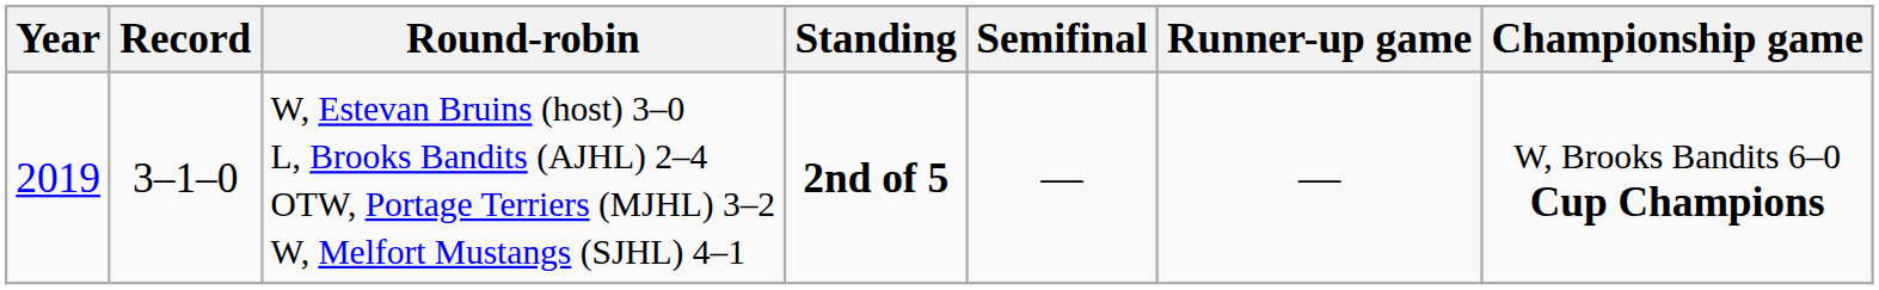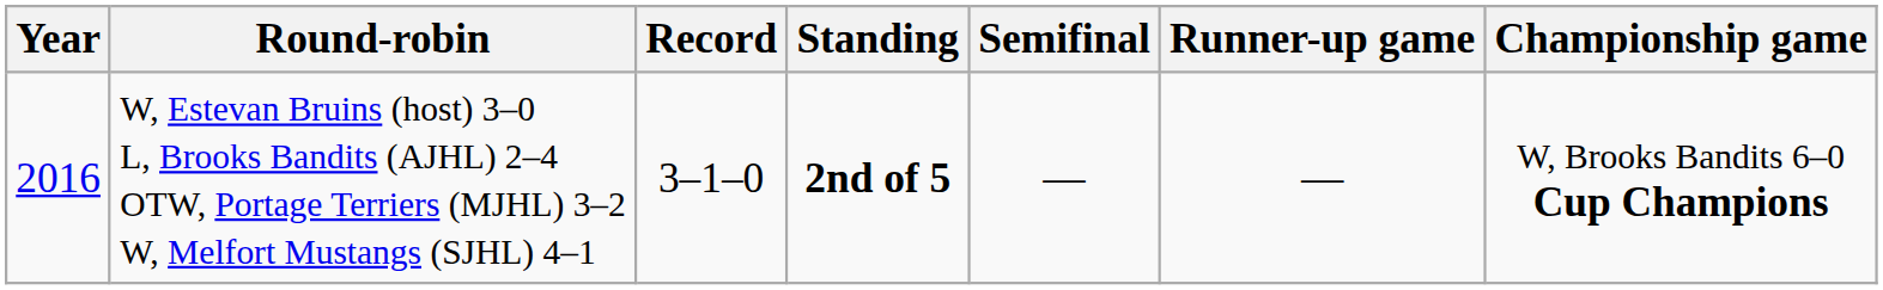columns swapped: Round-robin <-> Record
row 2 | Year: 2019 -> 2016
